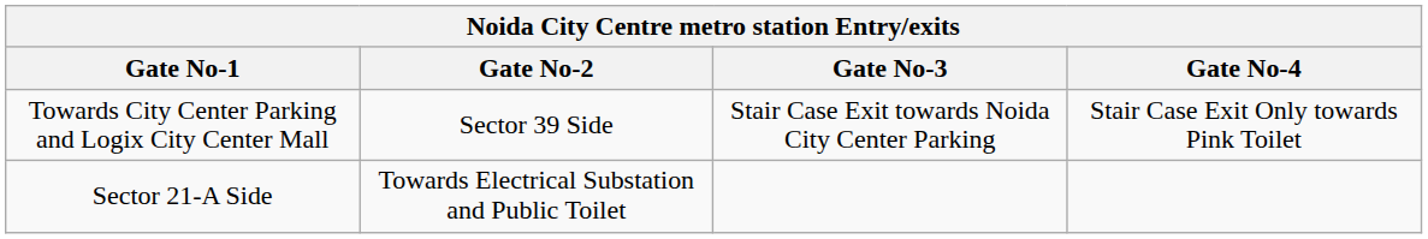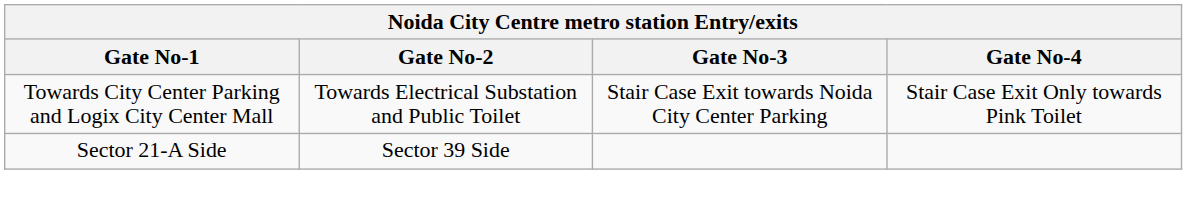Towards City Center Parking and Logix City Center Mall | Gate No-2: Sector 39 Side -> Towards Electrical Substation and Public Toilet
Sector 21-A Side | Gate No-2: Towards Electrical Substation and Public Toilet -> Sector 39 Side
